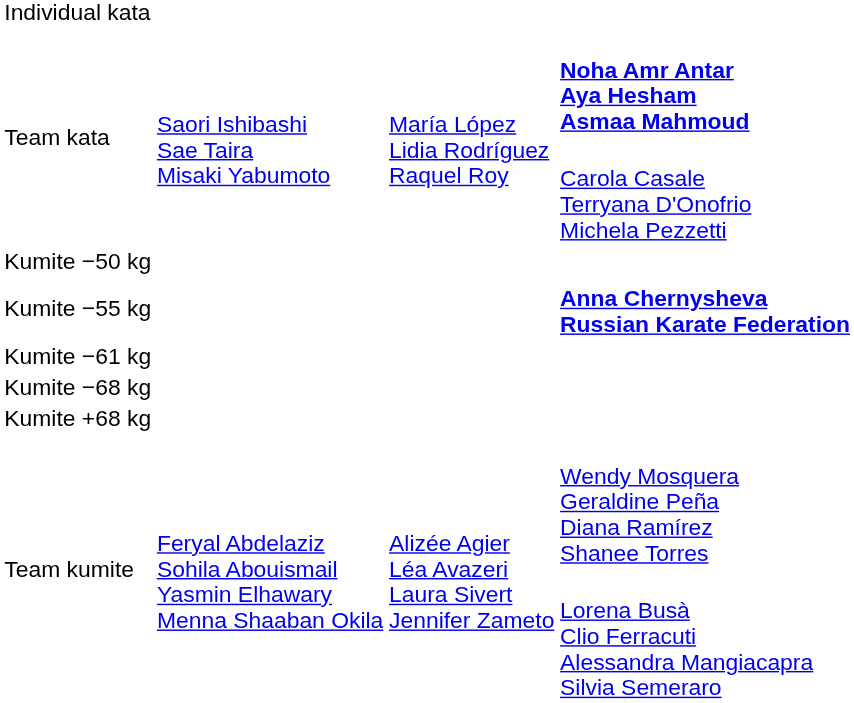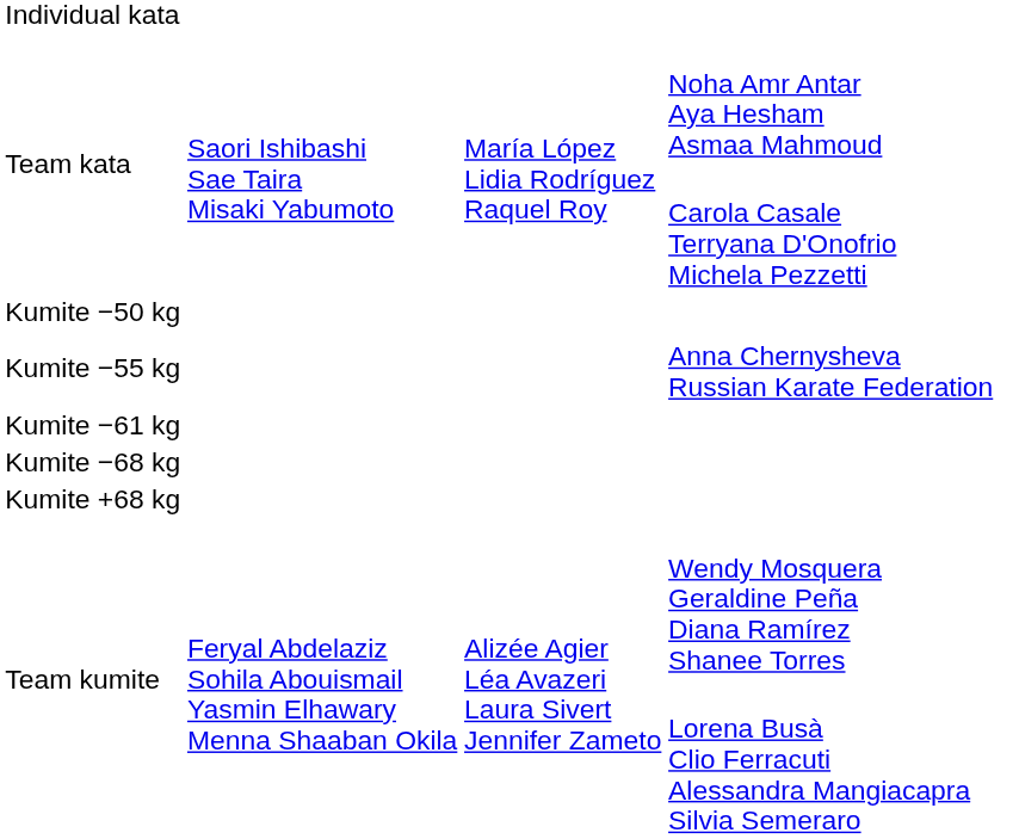Team kata / Noha Amr Antar Aya Hesham Asmaa Mahmoud | column 4: bold -> normal
Kumite −55 kg / Anna Chernysheva Russian Karate Federation | column 4: bold -> normal
